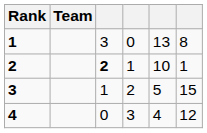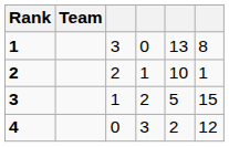row 3 | column 3: bold -> normal
row 5 | column 5: 4 -> 2
